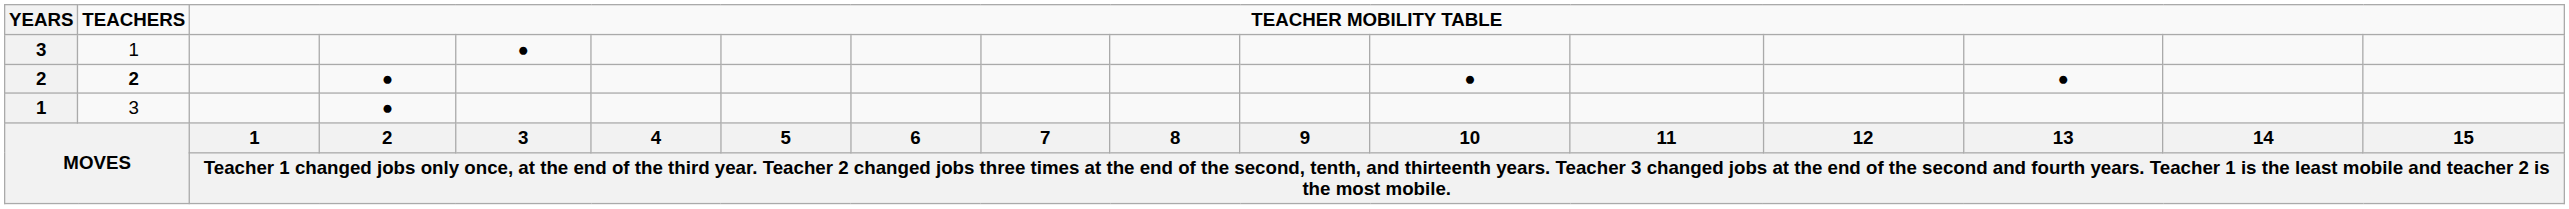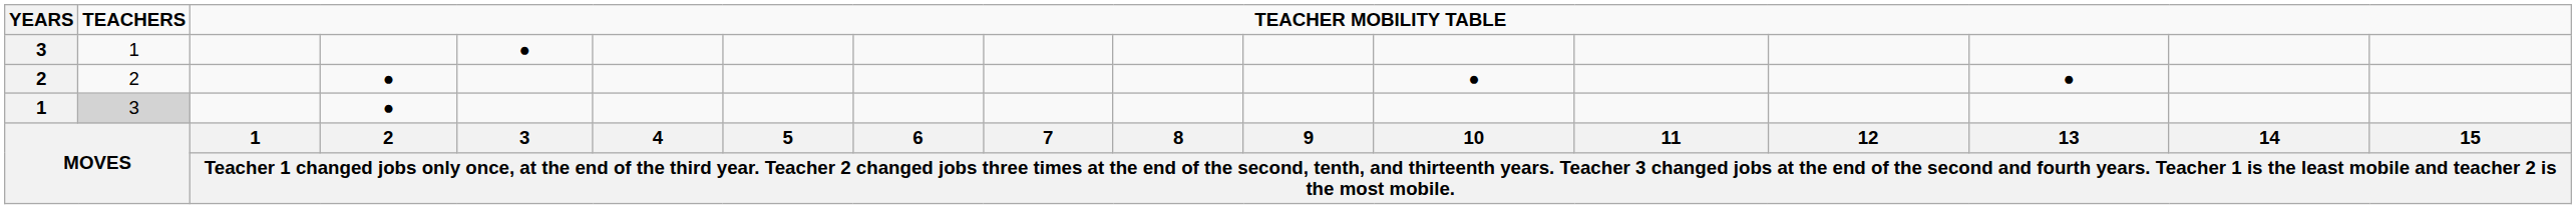row 3 | TEACHERS: bold -> normal
row 4 | TEACHERS: no background -> lightgrey background
